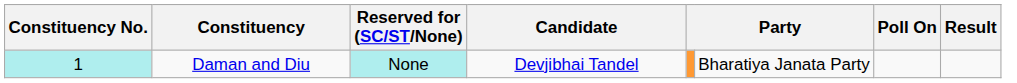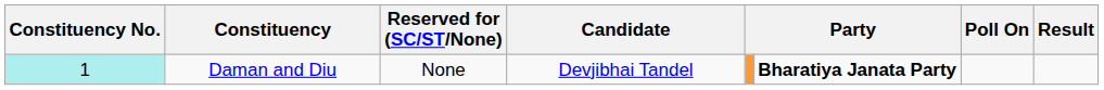Daman and Diu | Reserved for (SC/ST/None): paleturquoise background -> no background
Daman and Diu | column 6: normal -> bold
